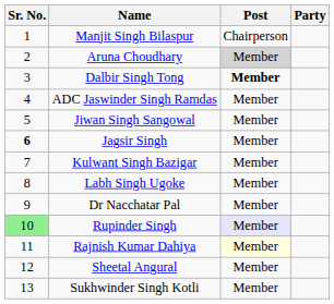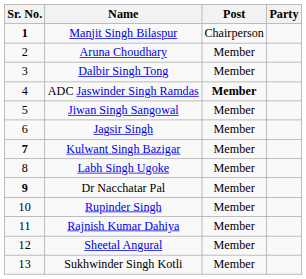Manjit Singh Bilaspur | Sr. No.: normal -> bold
Aruna Choudhary | Post: lightgrey background -> no background
Dalbir Singh Tong | Post: bold -> normal
ADC Jaswinder Singh Ramdas | Post: normal -> bold
Jagsir Singh | Sr. No.: bold -> normal
Kulwant Singh Bazigar | Sr. No.: normal -> bold
Dr Nacchatar Pal | Sr. No.: normal -> bold
Rupinder Singh | Sr. No.: lightgreen background -> no background
Rupinder Singh | Post: lavender background -> no background
Rajnish Kumar Dahiya | Post: lightyellow background -> no background
